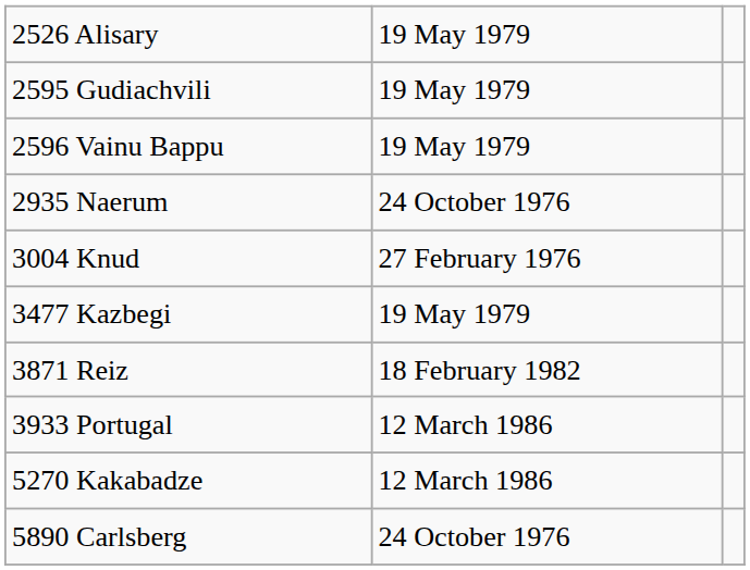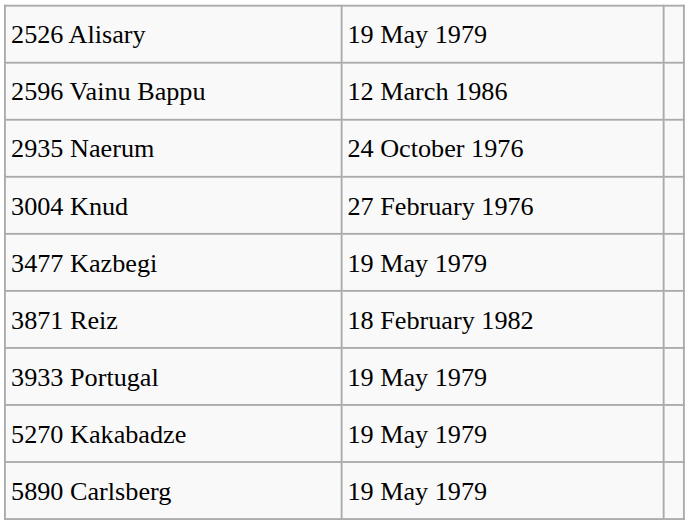- row: 2595 Gudiachvili | 19 May 1979
2596 Vainu Bappu | column 2: 19 May 1979 -> 12 March 1986
3933 Portugal | column 2: 12 March 1986 -> 19 May 1979
5270 Kakabadze | column 2: 12 March 1986 -> 19 May 1979
5890 Carlsberg | column 2: 24 October 1976 -> 19 May 1979
